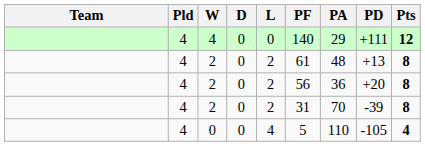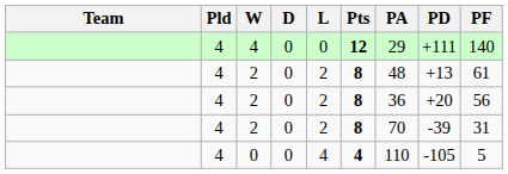columns swapped: PF <-> Pts
